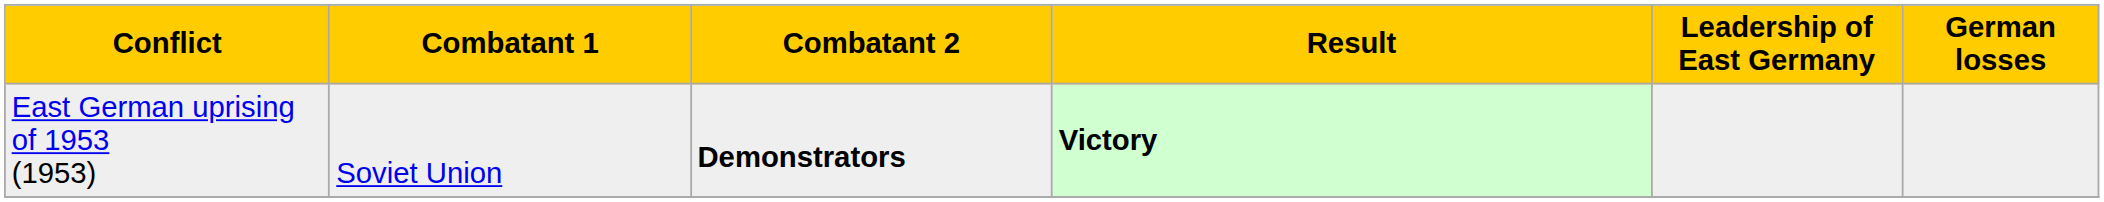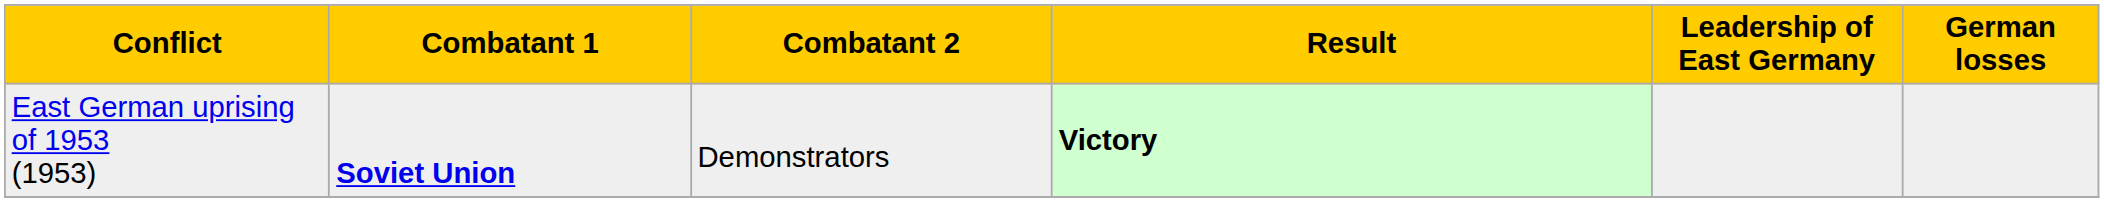East German uprising of 1953 (1953) | Combatant 1: normal -> bold
East German uprising of 1953 (1953) | Combatant 2: bold -> normal
